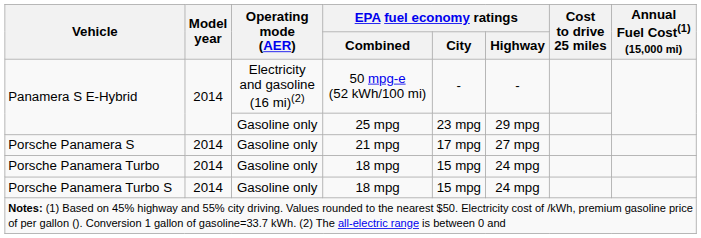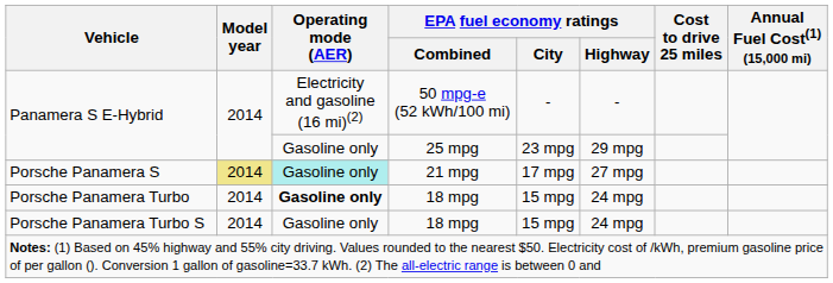Porsche Panamera S | Model year: no background -> khaki background
Porsche Panamera S | Operating mode (AER): no background -> paleturquoise background
Porsche Panamera Turbo | Operating mode (AER): normal -> bold
